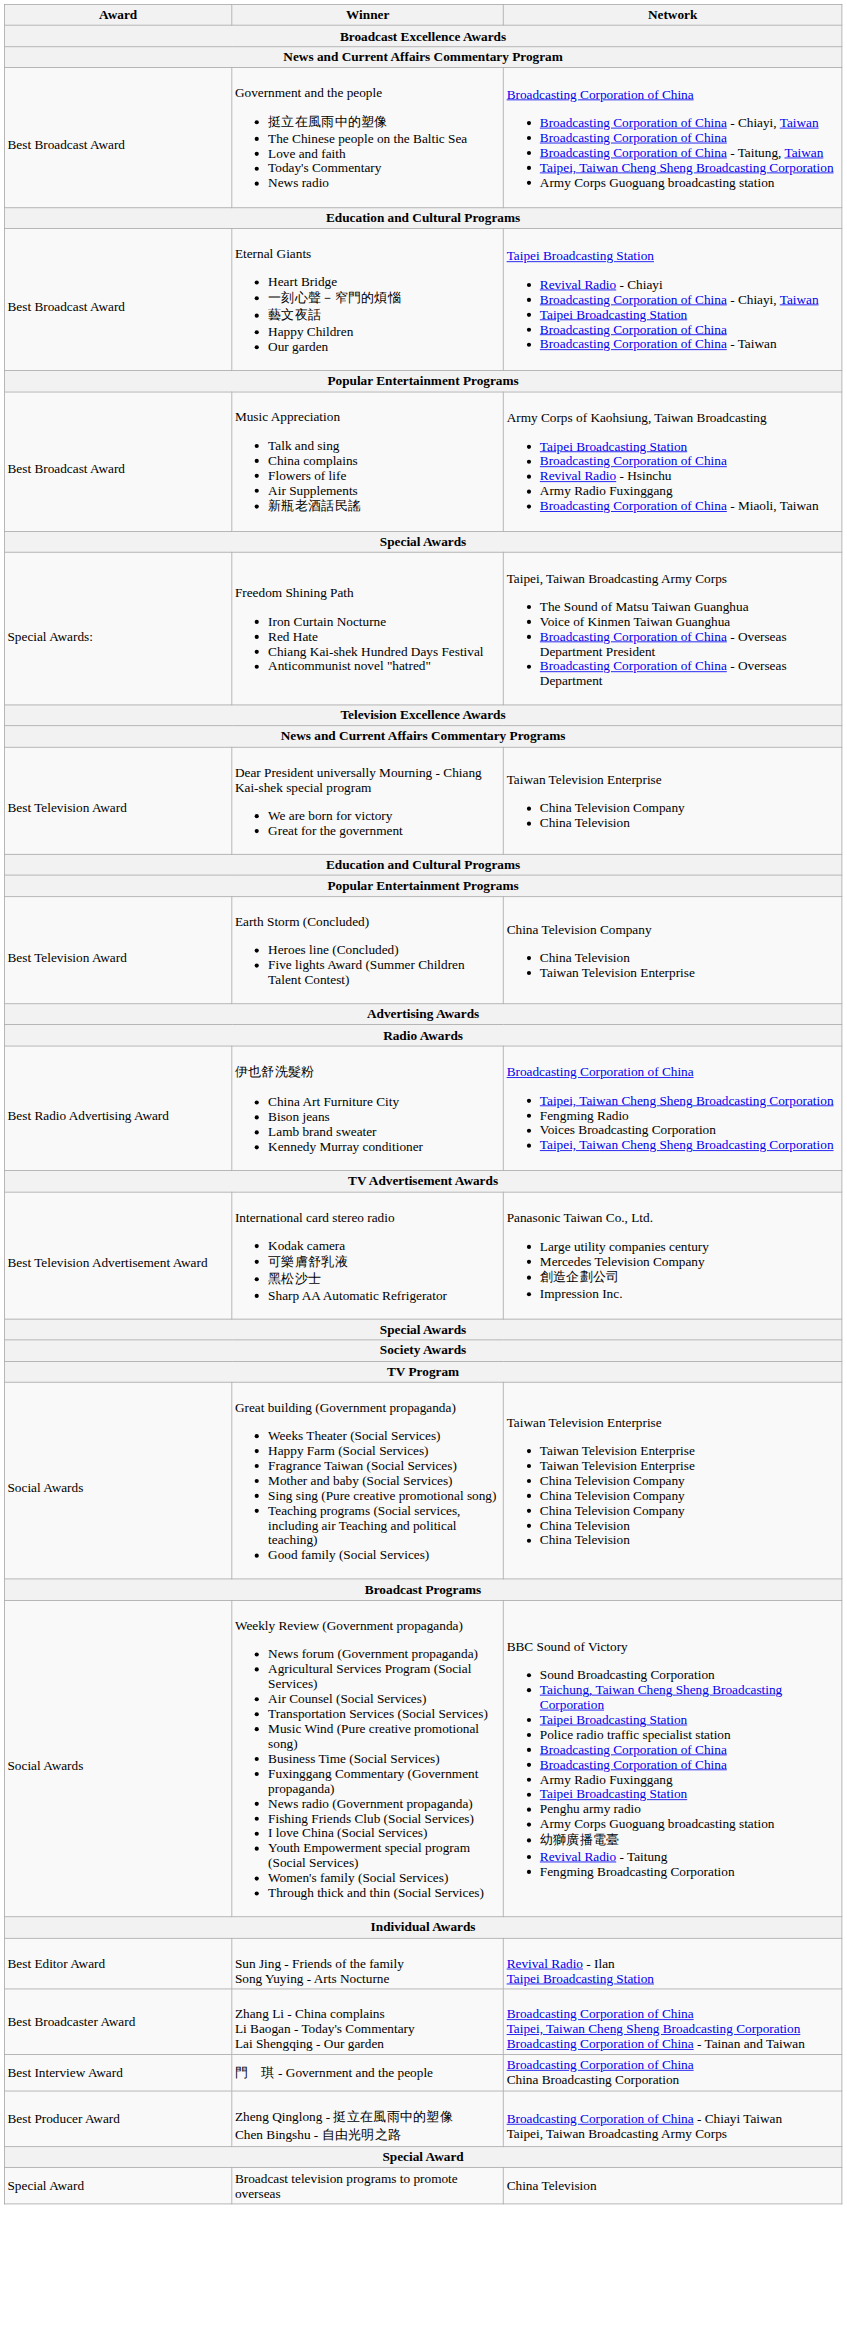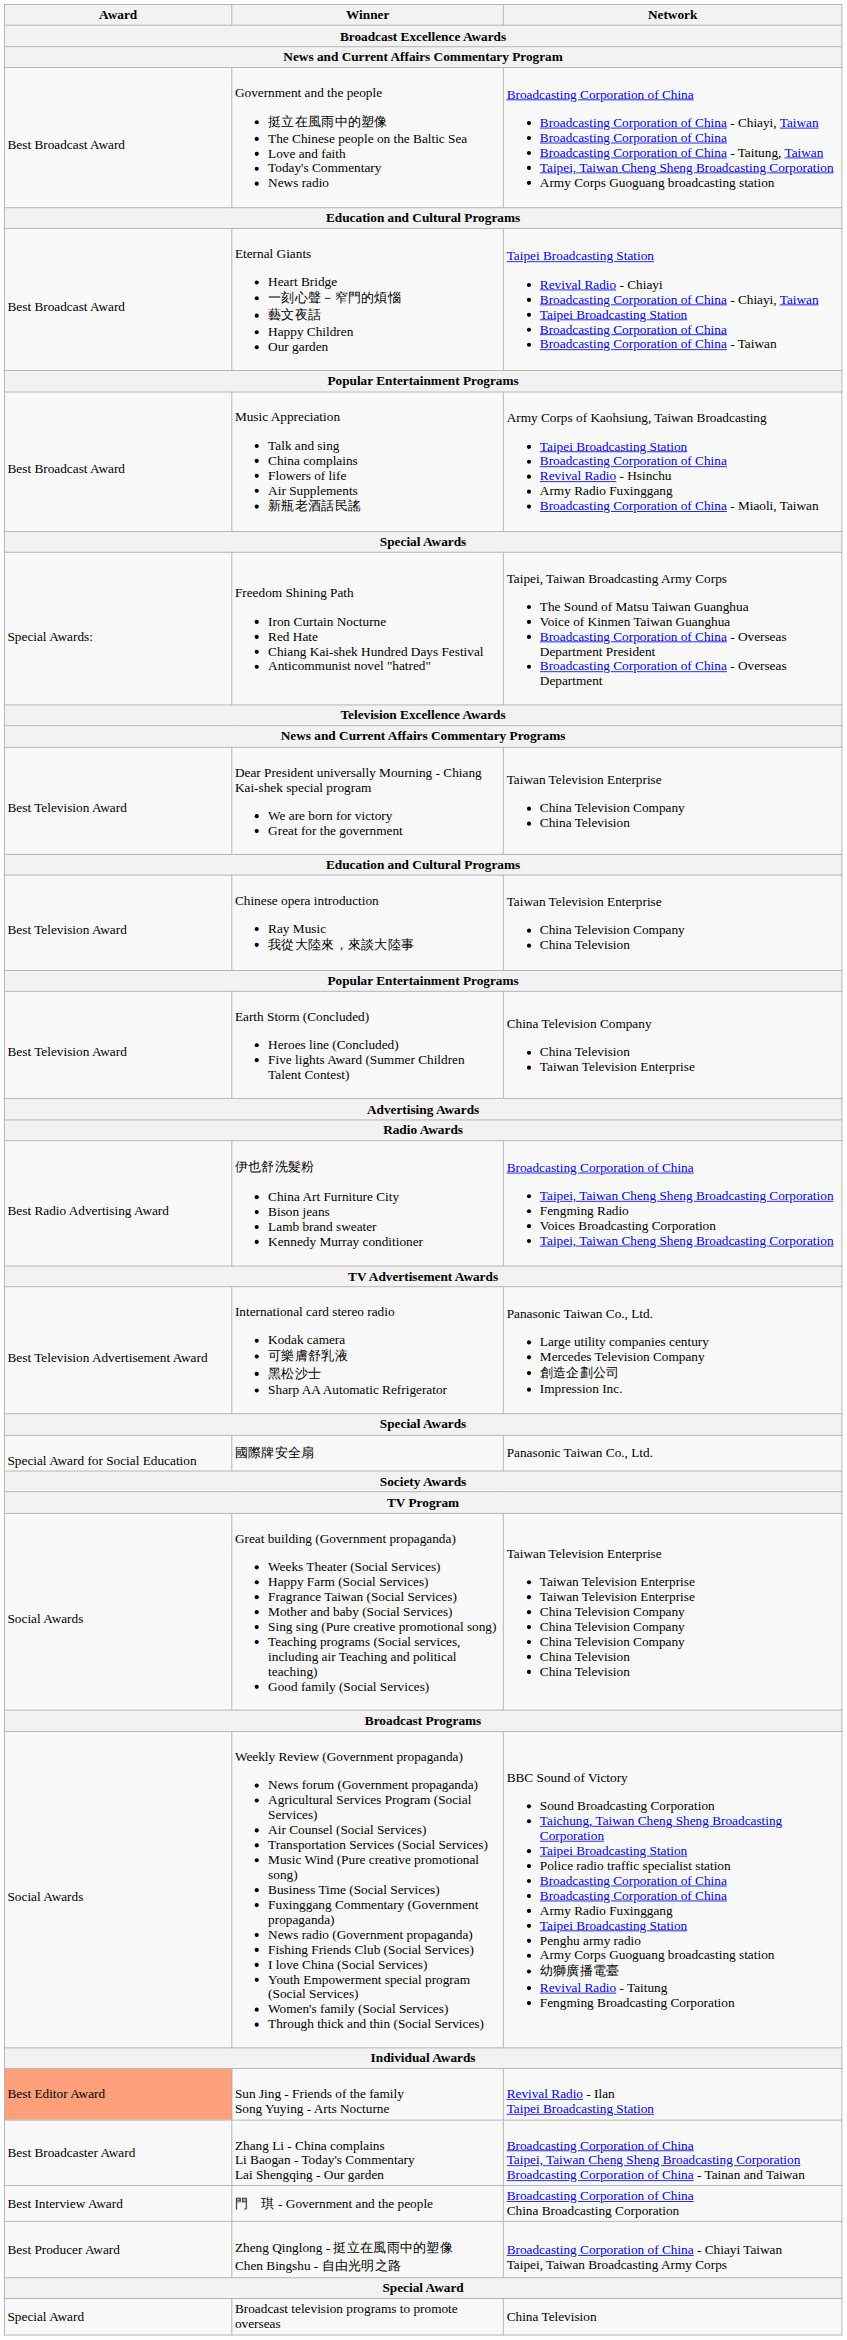+ row: Best Television Award | Chinese opera introduction Ray Music 我從大陸來，來談大陸事 | Taiwan Television Enterprise China Television Company China Television
+ row: Special Award for Social Education | 國際牌安全扇 | Panasonic Taiwan Co., Ltd.
Sun Jing - Friends of the family Song Yuying - Arts Nocturne | Award: no background -> lightsalmon background
